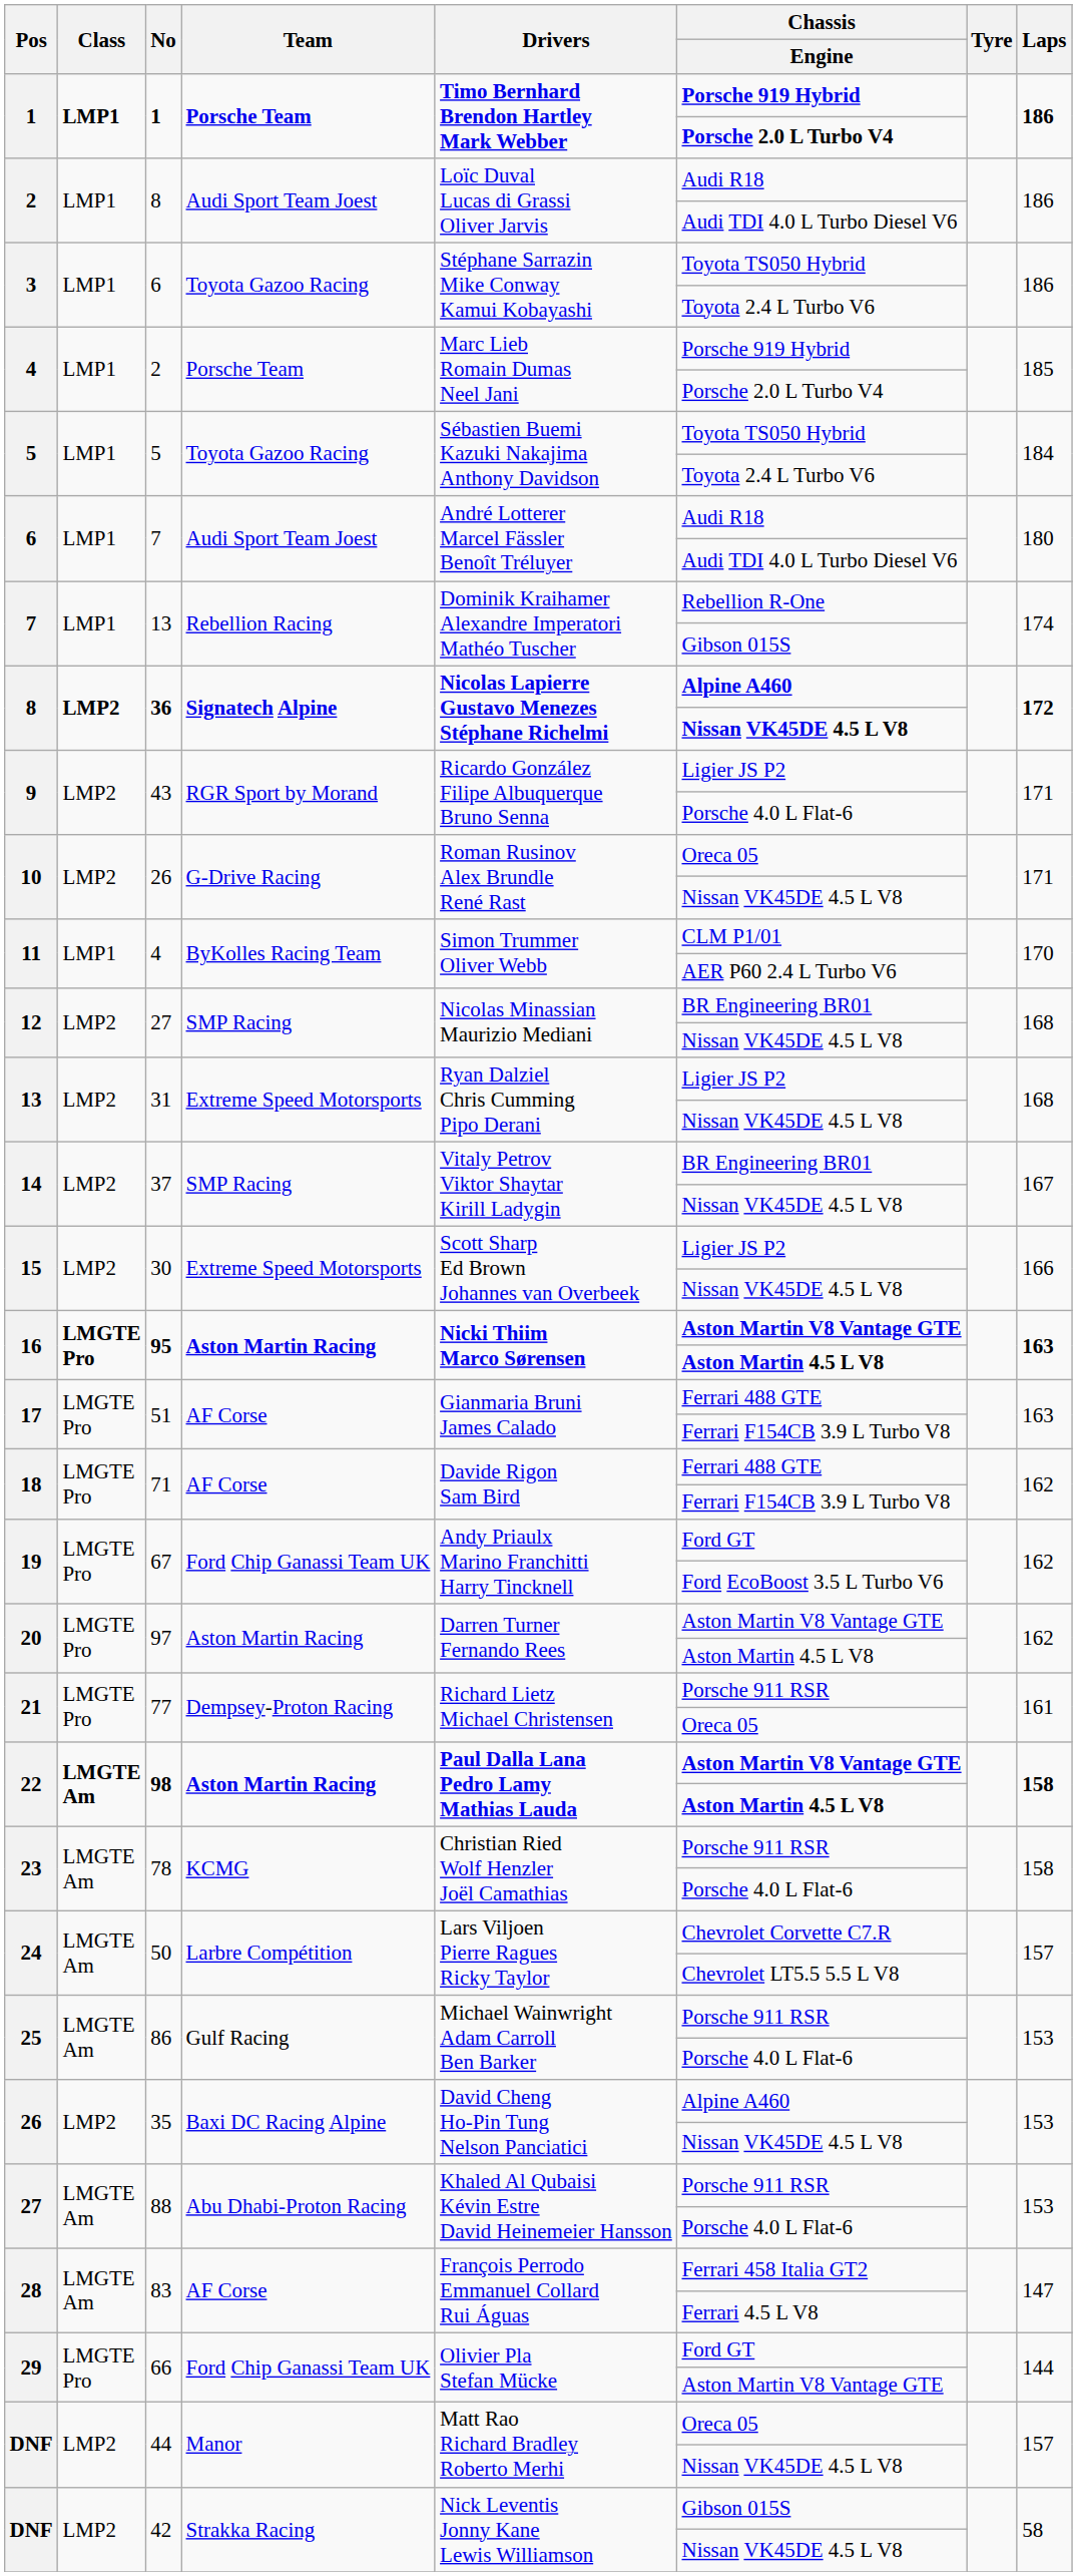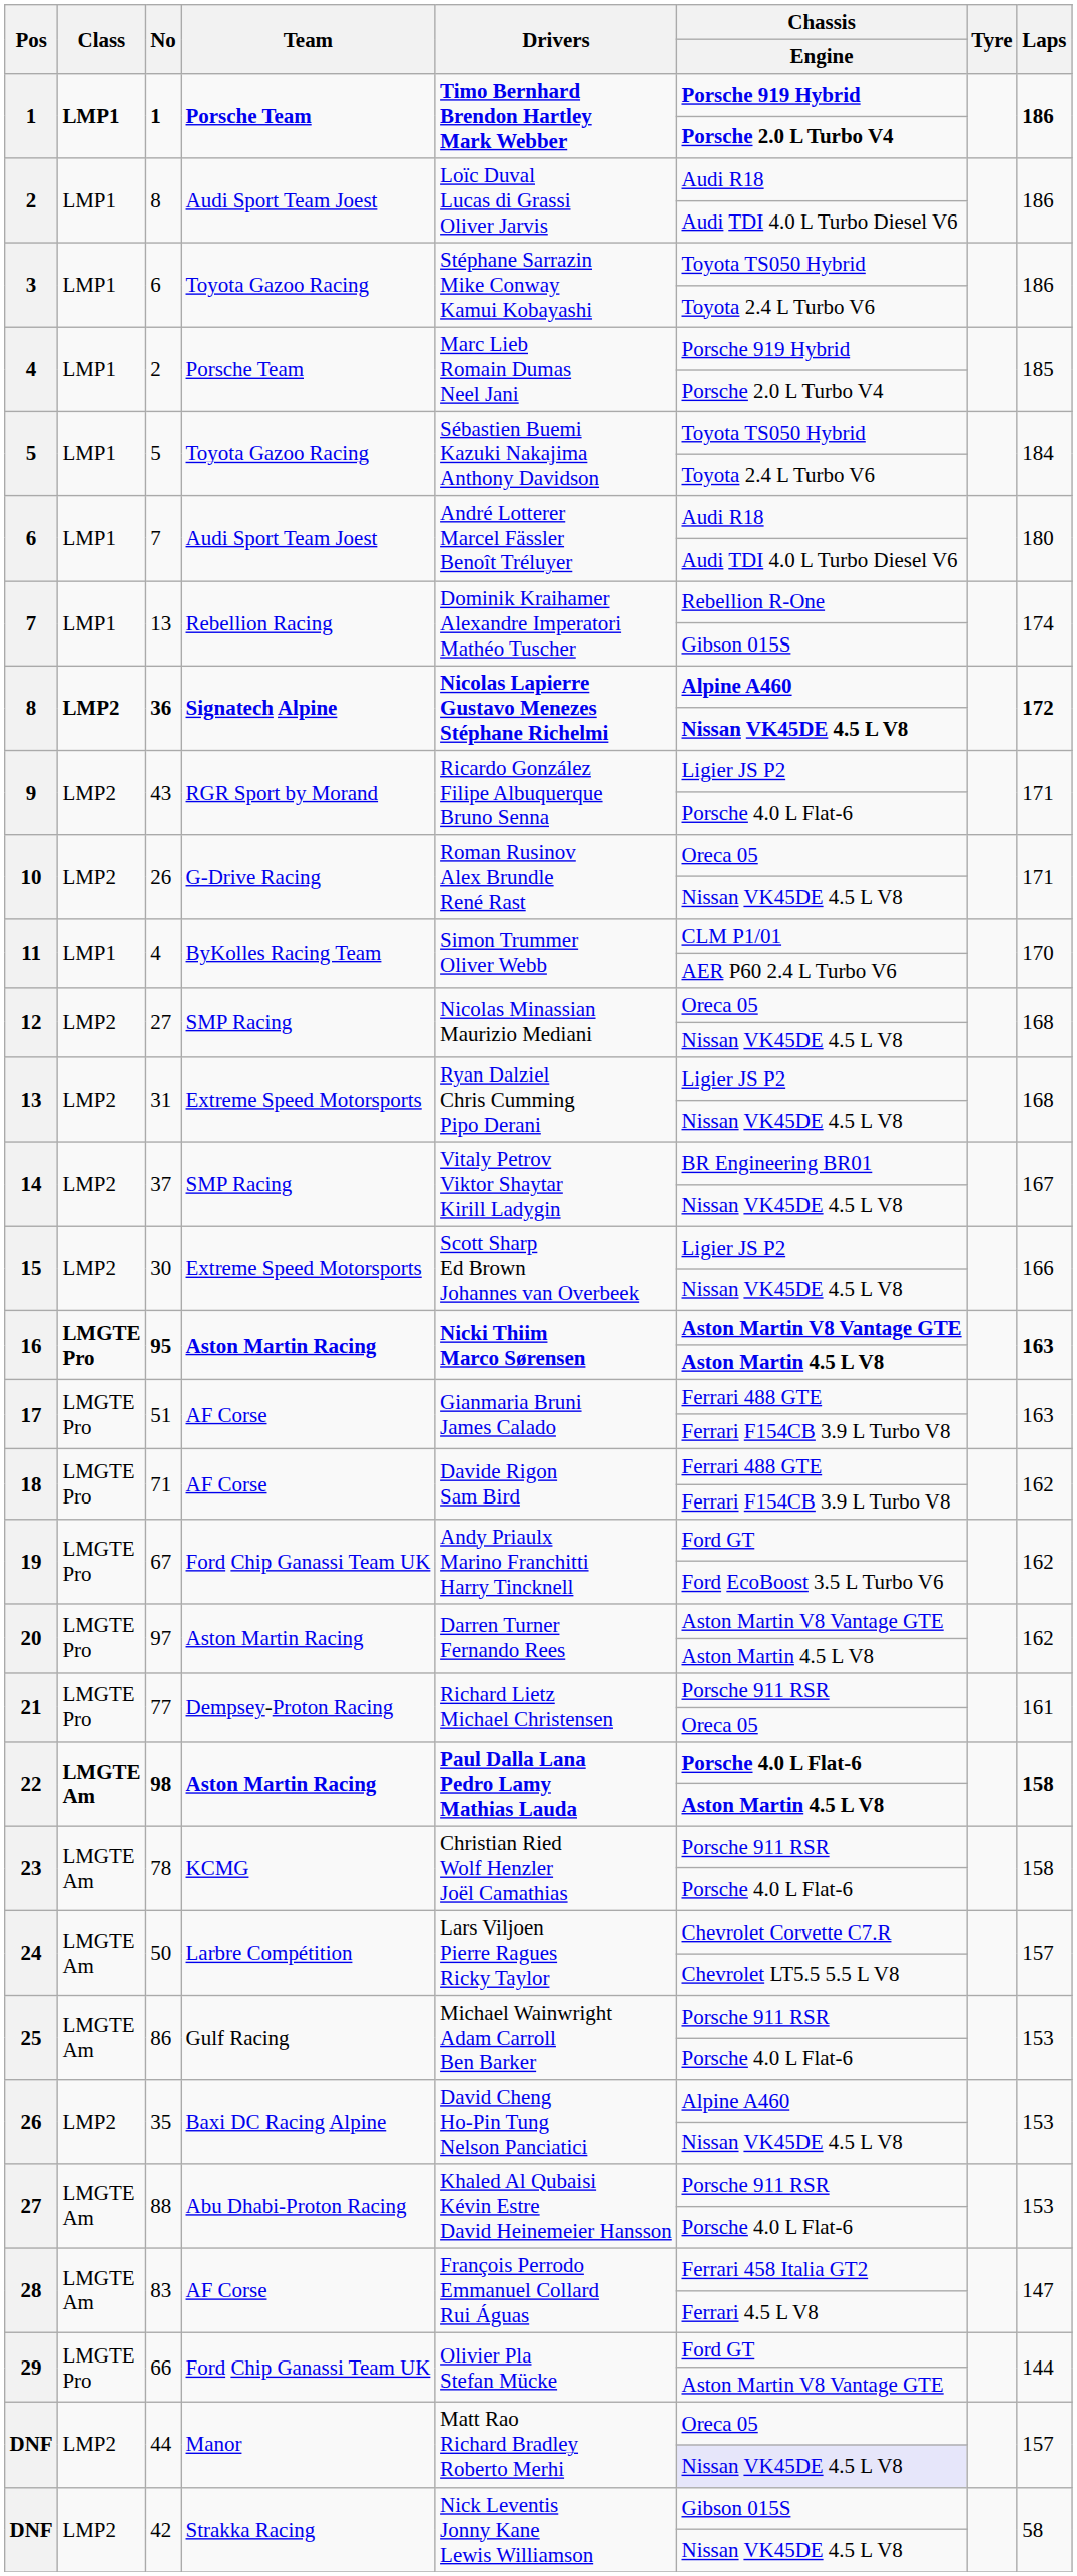row 25 | Chassis / Engine: BR Engineering BR01 -> Oreca 05
row 45 | Chassis / Engine: Aston Martin V8 Vantage GTE -> Porsche 4.0 L Flat-6
row 62 | Chassis / Engine: no background -> lavender background
